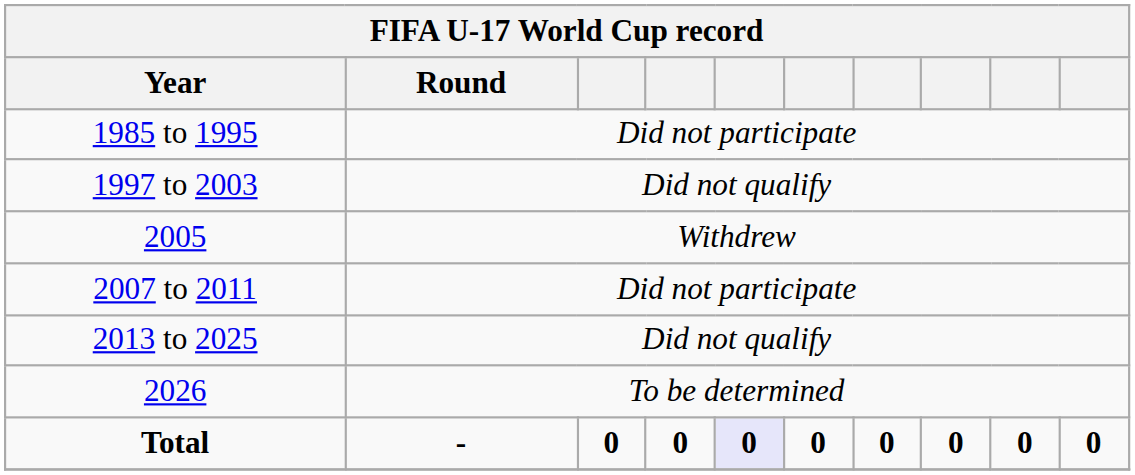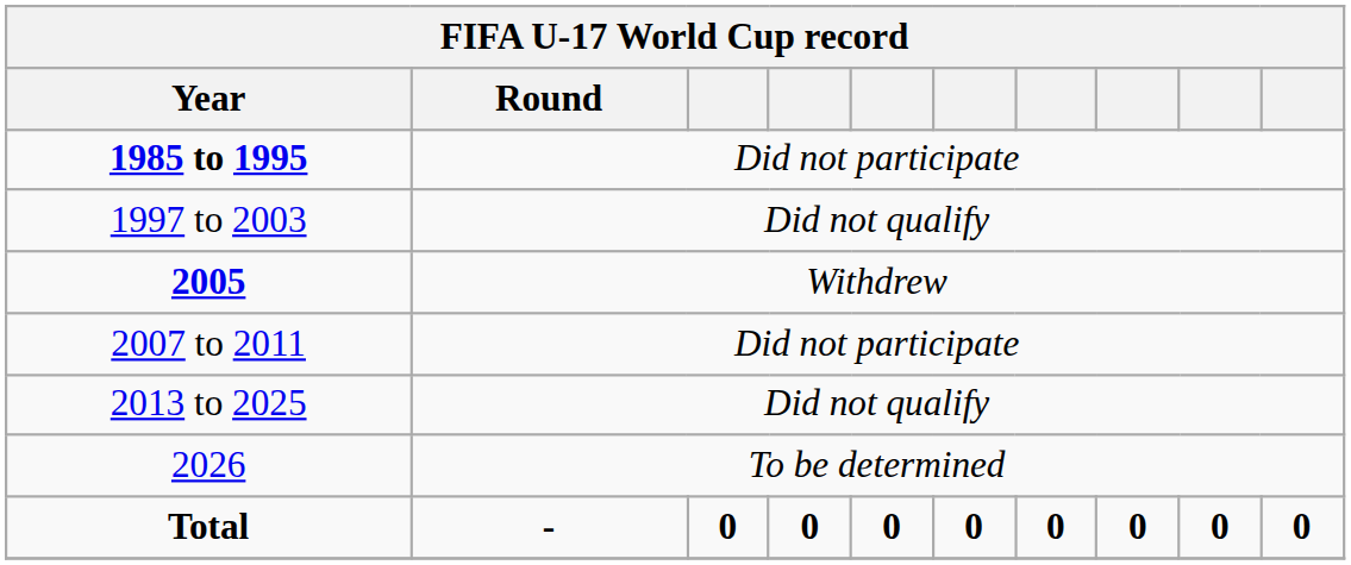1985 to 1995 | FIFA U-17 World Cup record / Year: normal -> bold
2005 | FIFA U-17 World Cup record / Year: normal -> bold
Total | column 5: lavender background -> no background
